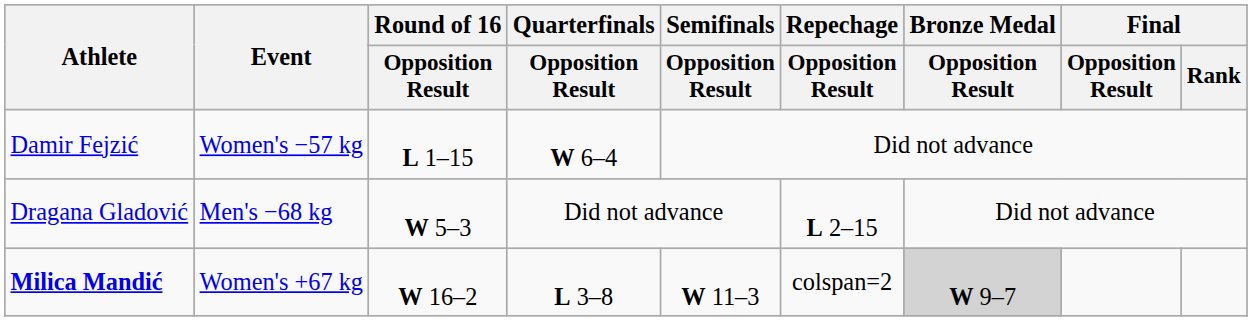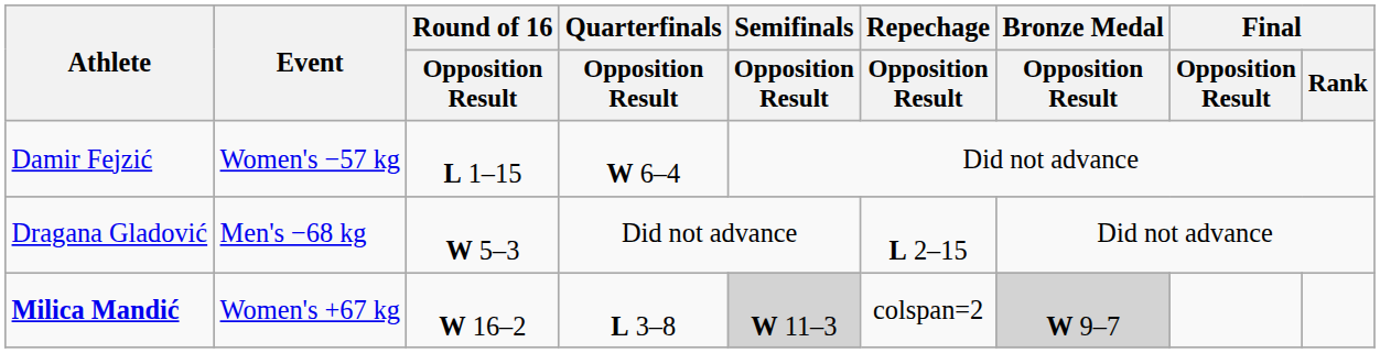Milica Mandić | Semifinals / Opposition Result: no background -> lightgrey background
